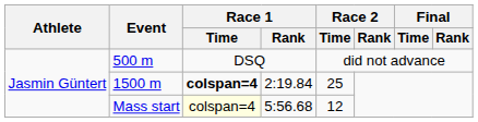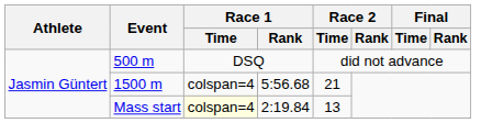1500 m | Race 1 / Time: bold -> normal
1500 m | Race 1 / Rank: 2:19.84 -> 5:56.68
1500 m | Race 2 / Time: 25 -> 21
Mass start | Race 1 / Rank: 5:56.68 -> 2:19.84
Mass start | Race 2 / Time: 12 -> 13
